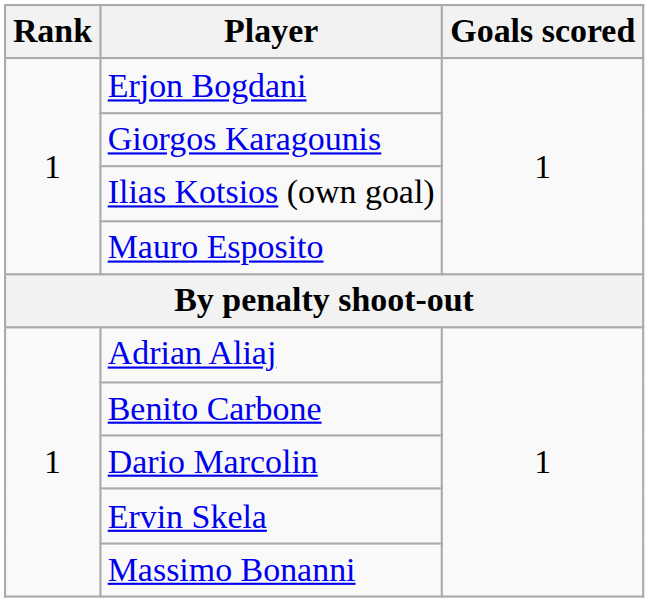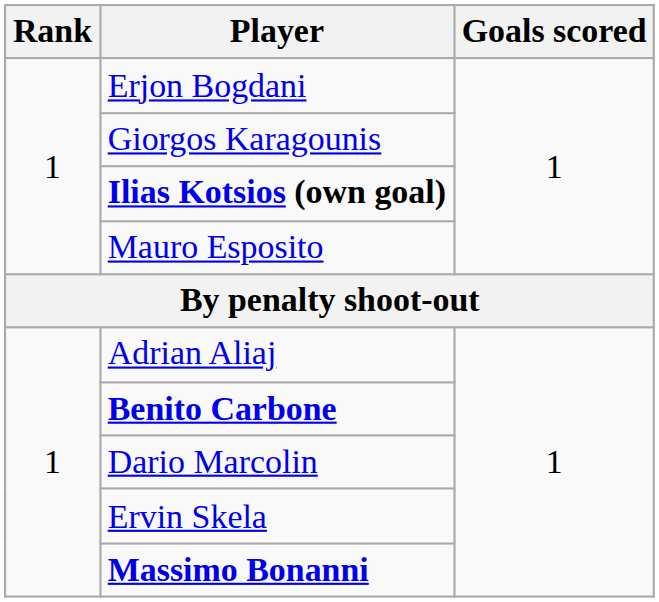Ilias Kotsios (own goal) | Player: normal -> bold
Benito Carbone | Player: normal -> bold
Massimo Bonanni | Player: normal -> bold
